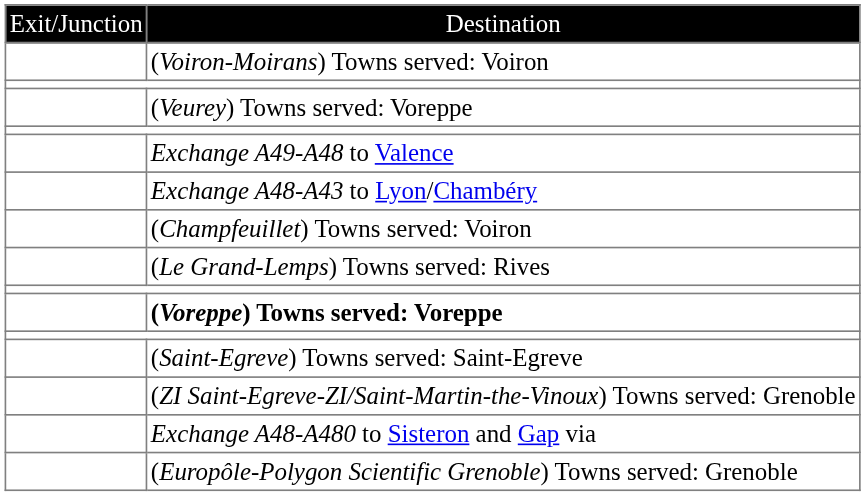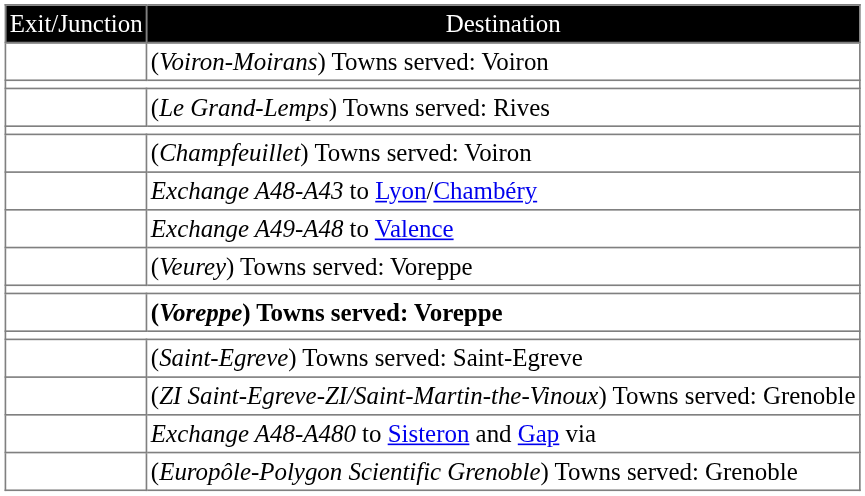row 4 | column 2: (Veurey) Towns served: Voreppe -> (Le Grand-Lemps) Towns served: Rives
row 6 | column 2: Exchange A49-A48 to Valence -> (Champfeuillet) Towns served: Voiron
row 8 | column 2: (Champfeuillet) Towns served: Voiron -> Exchange A49-A48 to Valence
row 9 | column 2: (Le Grand-Lemps) Towns served: Rives -> (Veurey) Towns served: Voreppe
